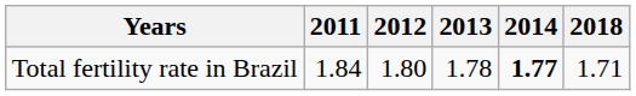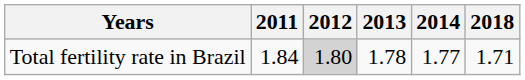row 2 | 2012: no background -> lightgrey background
row 2 | 2014: bold -> normal
